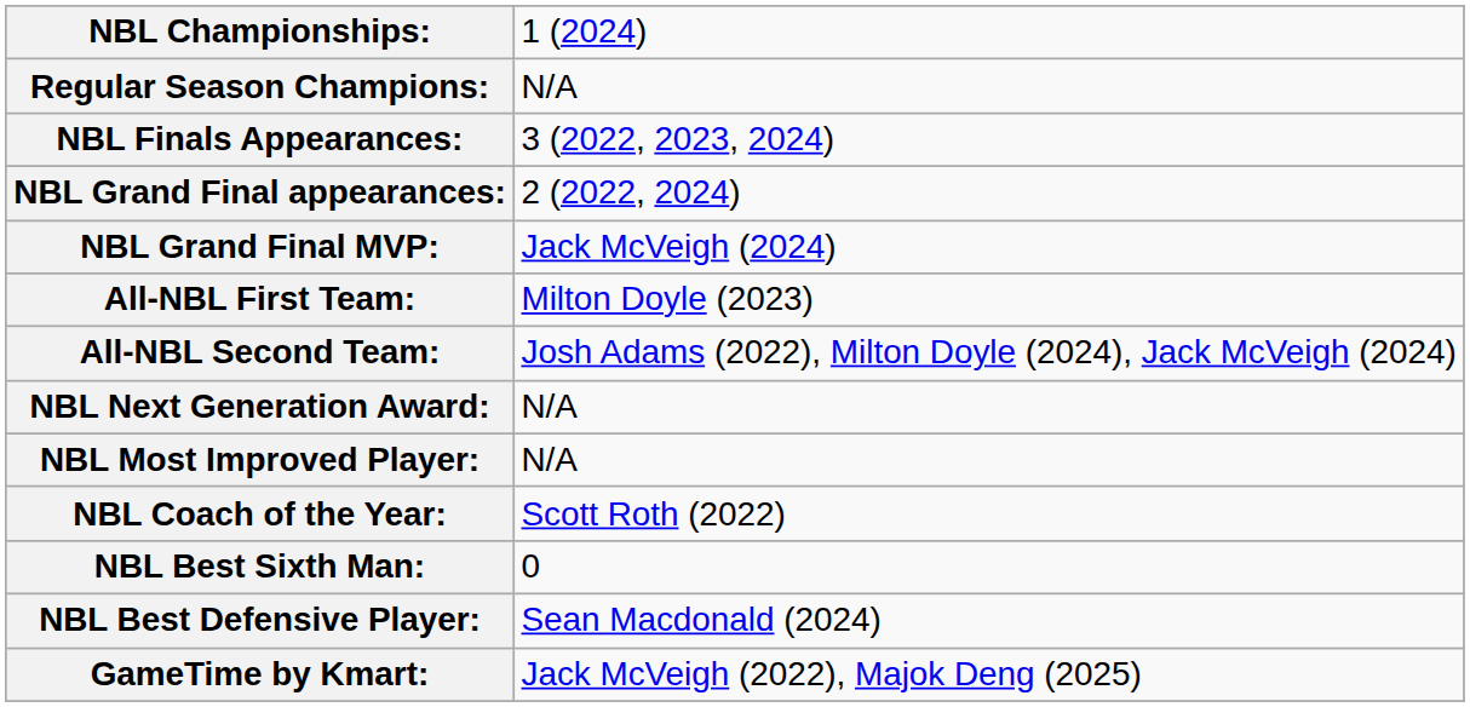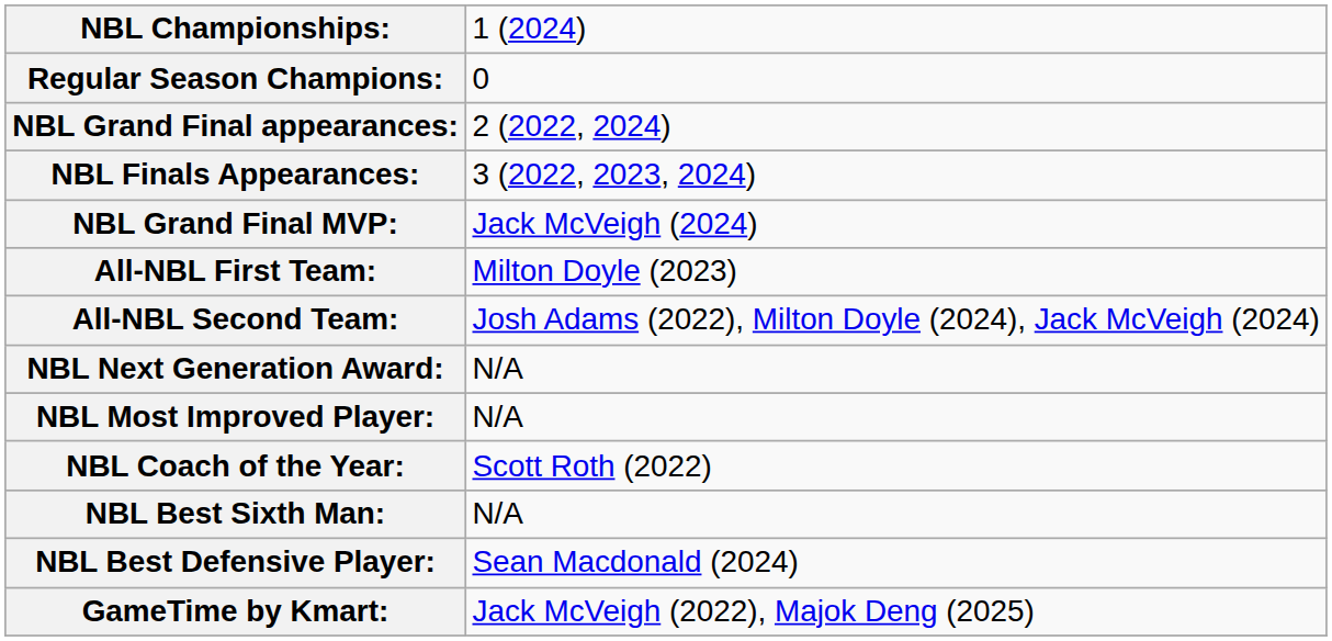Regular Season Champions: | column 2: N/A -> 0
rows swapped: NBL Finals Appearances: <-> NBL Grand Final appearances:
NBL Best Sixth Man: | column 2: 0 -> N/A
